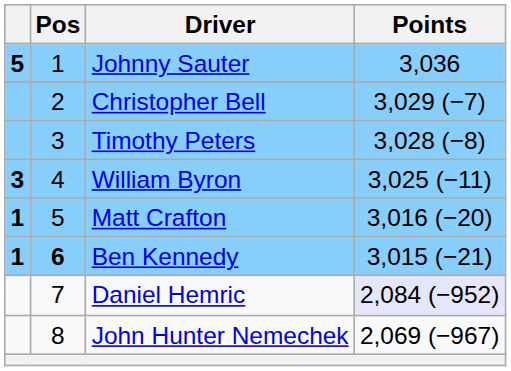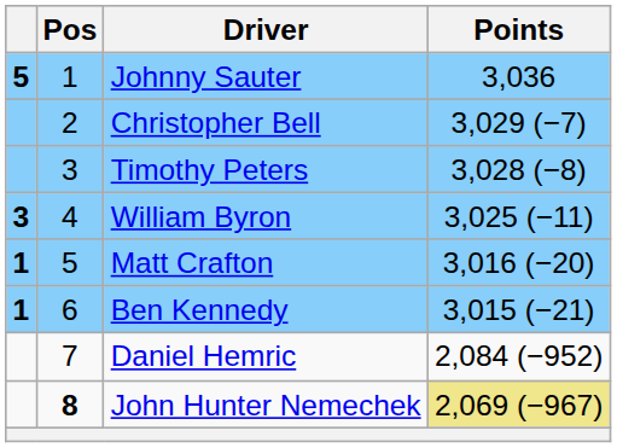Ben Kennedy | Pos: bold -> normal
Daniel Hemric | Points: lavender background -> no background
John Hunter Nemechek | Pos: normal -> bold
John Hunter Nemechek | Points: no background -> khaki background
